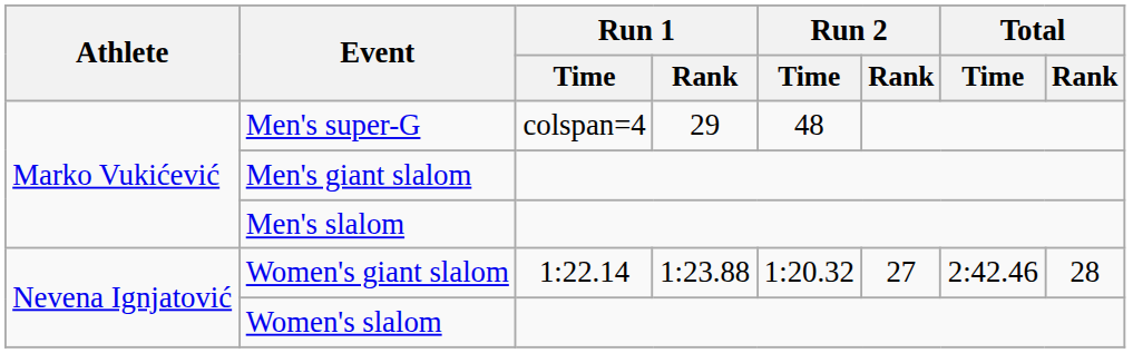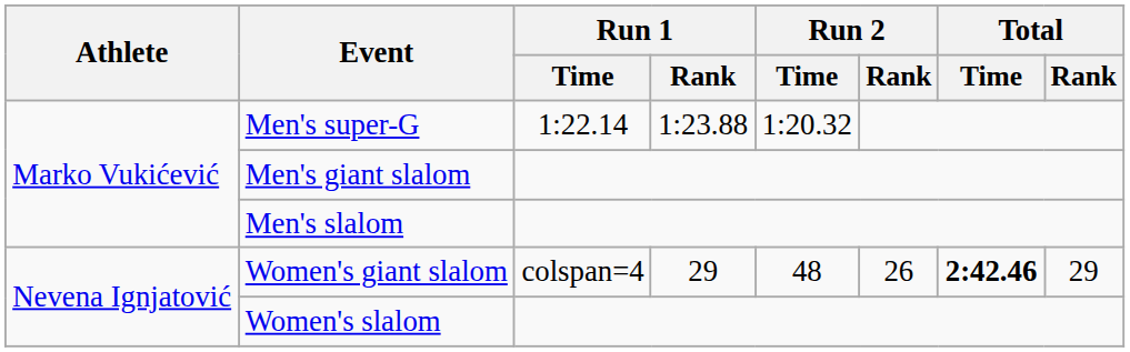Men's super-G | Run 1 / Time: colspan=4 -> 1:22.14
Men's super-G | Run 1 / Rank: 29 -> 1:23.88
Men's super-G | Run 2 / Time: 48 -> 1:20.32
Women's giant slalom | Run 1 / Time: 1:22.14 -> colspan=4
Women's giant slalom | Run 1 / Rank: 1:23.88 -> 29
Women's giant slalom | Run 2 / Time: 1:20.32 -> 48
Women's giant slalom | Run 2 / Rank: 27 -> 26
Women's giant slalom | Total / Time: normal -> bold
Women's giant slalom | Total / Rank: 28 -> 29
